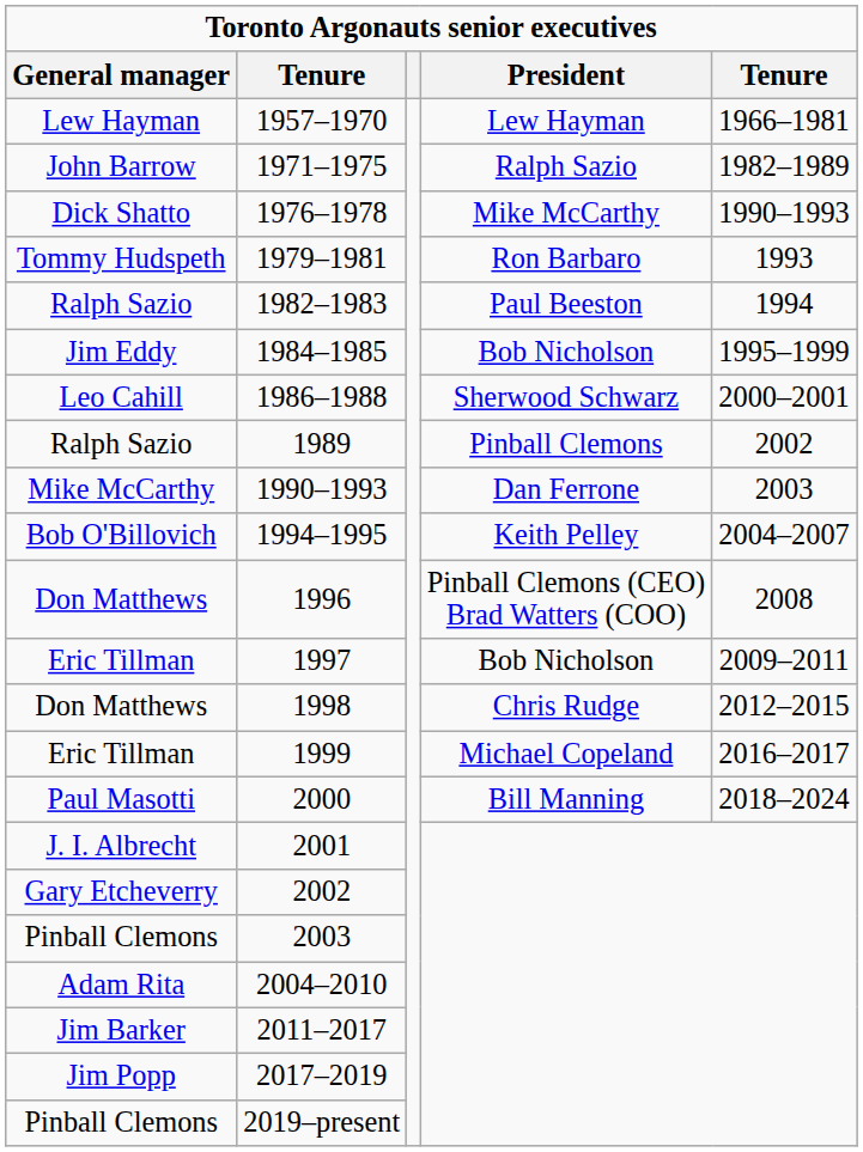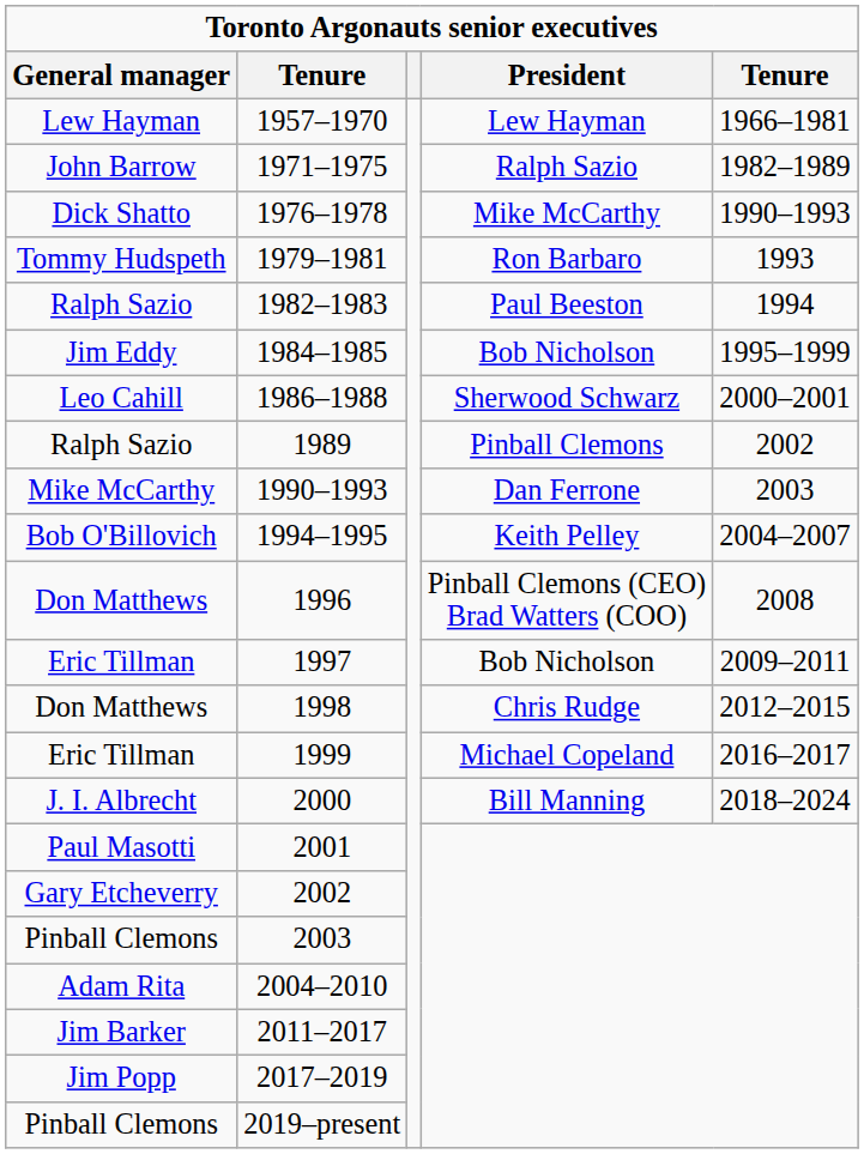2000 | General manager: Paul Masotti -> J. I. Albrecht
2001 | General manager: J. I. Albrecht -> Paul Masotti
